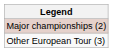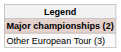row 2 | column 1: normal -> bold
